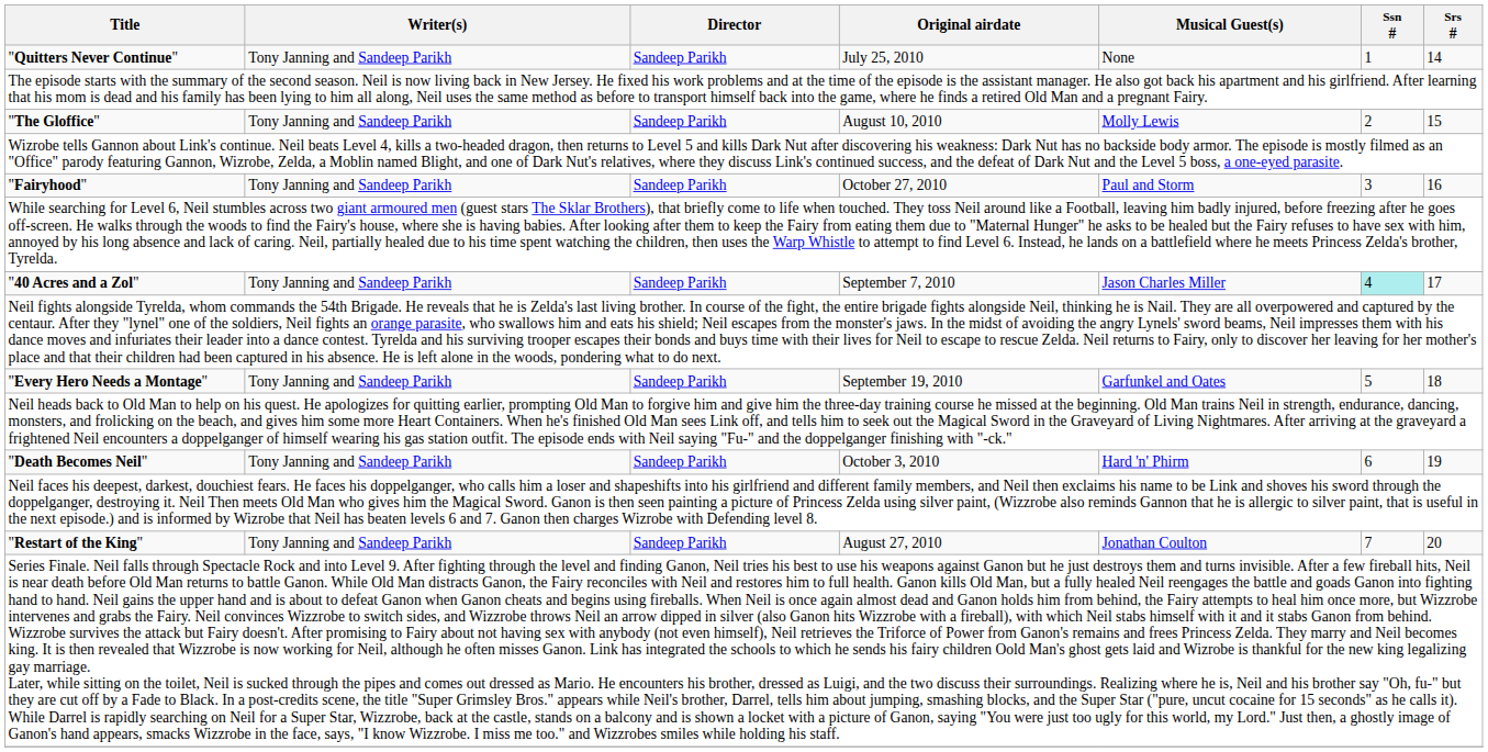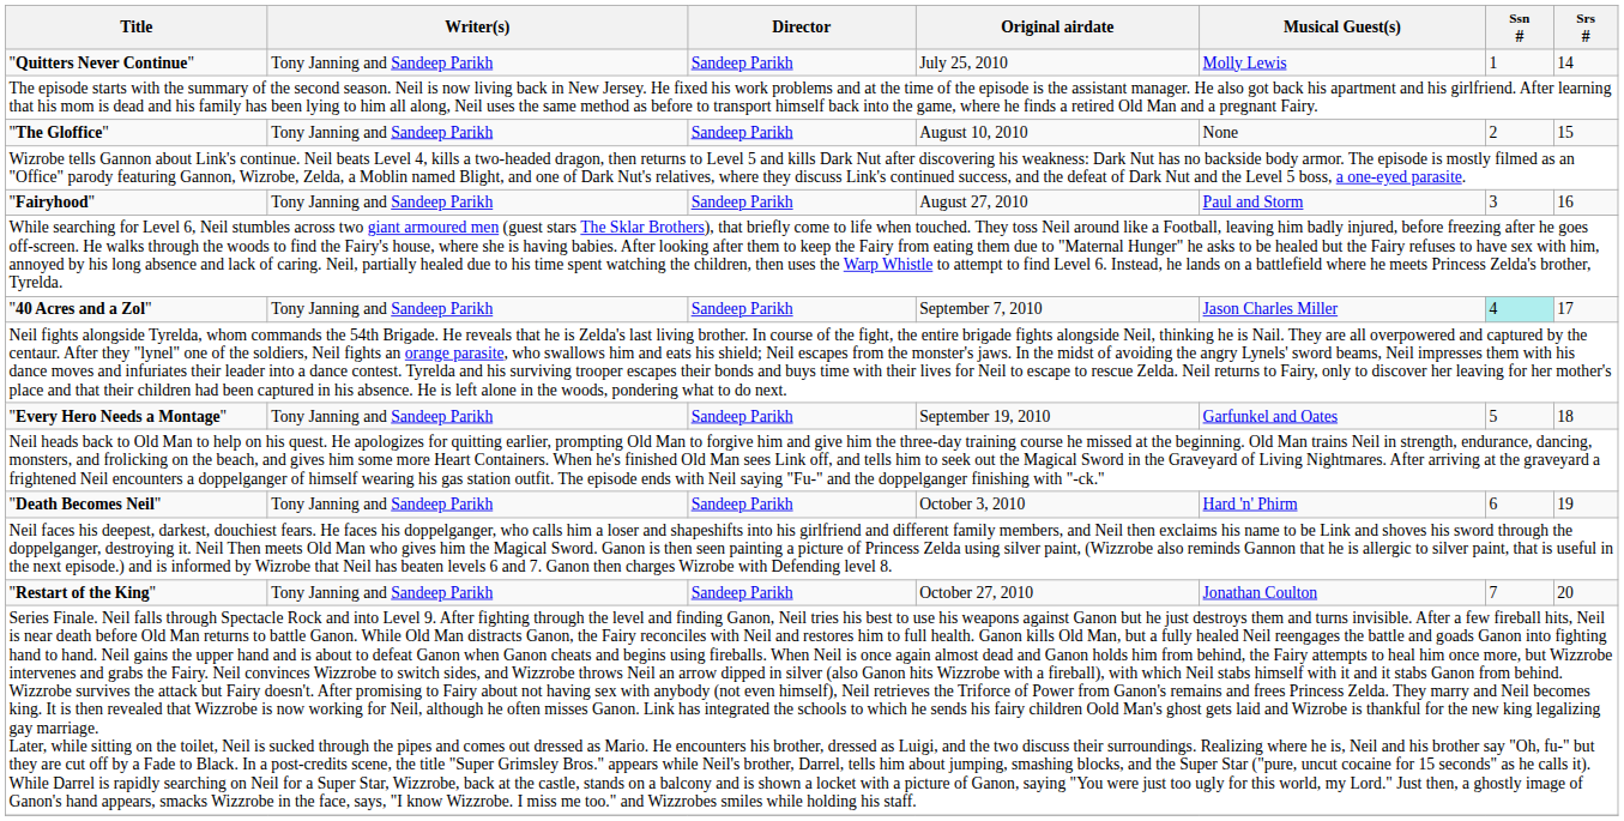"Quitters Never Continue" | Musical Guest(s): None -> Molly Lewis
"The Gloffice" | Musical Guest(s): Molly Lewis -> None
"Fairyhood" | Original airdate: October 27, 2010 -> August 27, 2010
"Restart of the King" | Original airdate: August 27, 2010 -> October 27, 2010
